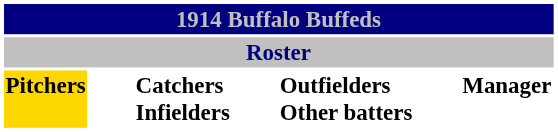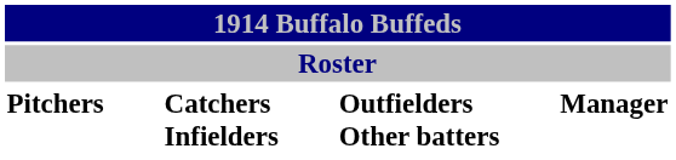Pitchers | column 1: gold background -> no background
